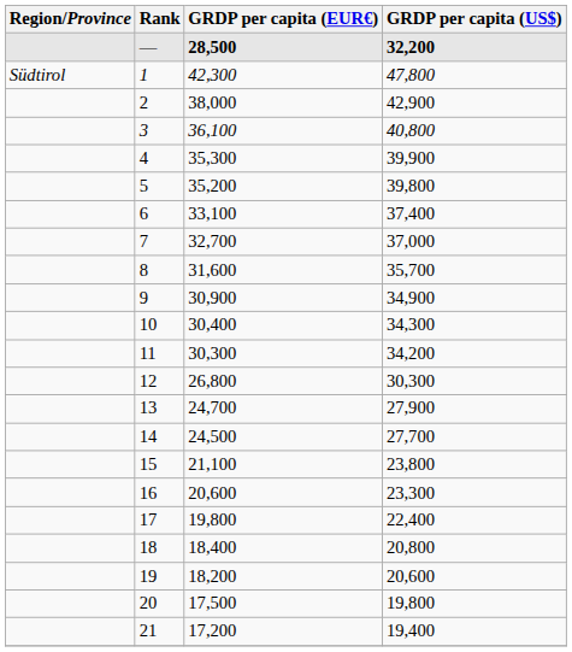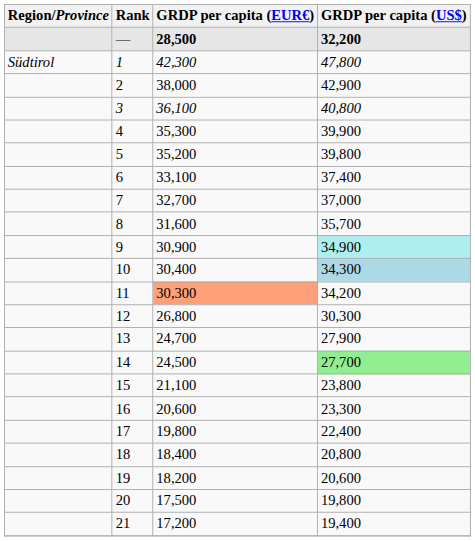9 | GRDP per capita (US$): no background -> paleturquoise background
10 | GRDP per capita (US$): no background -> lightblue background
11 | GRDP per capita (EUR€): no background -> lightsalmon background
14 | GRDP per capita (US$): no background -> lightgreen background
